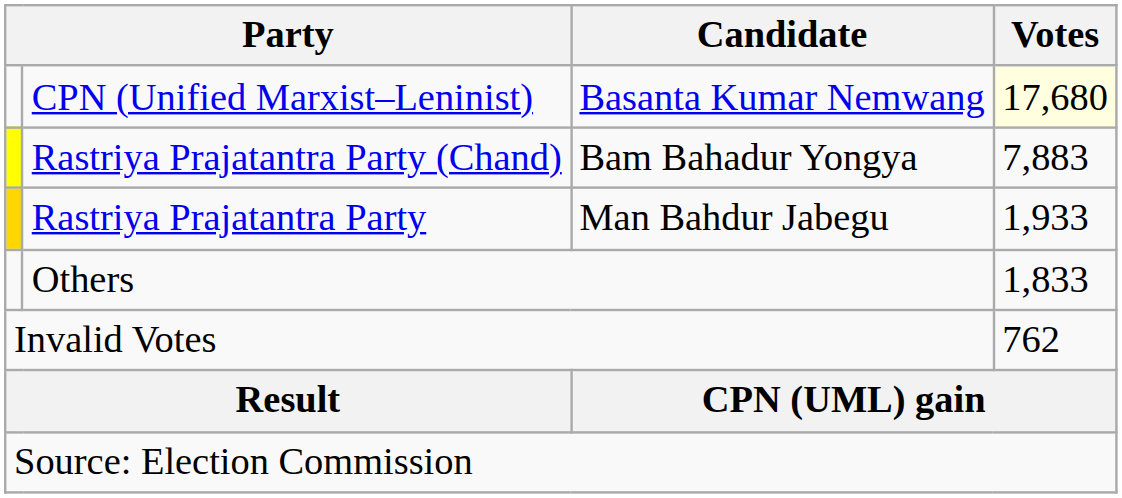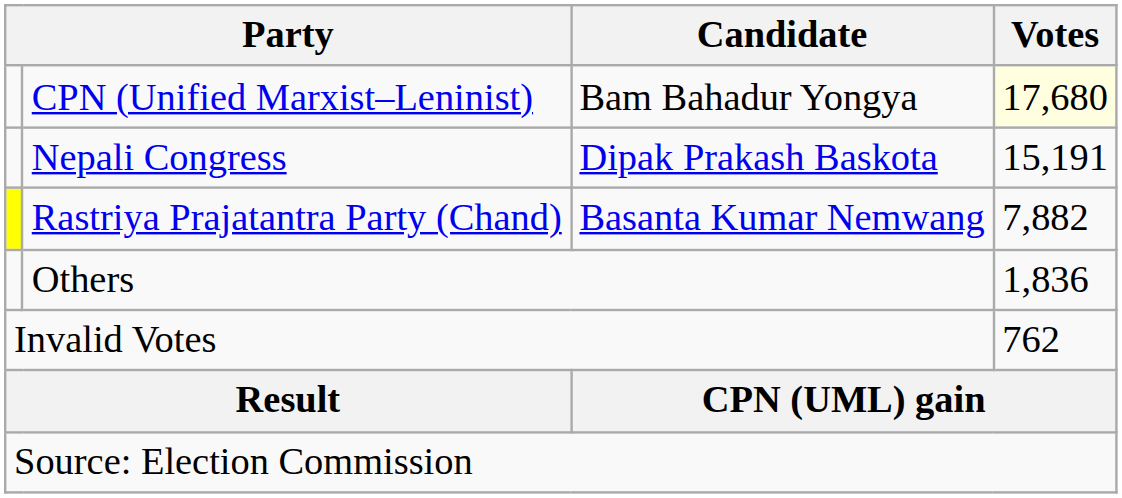CPN (Unified Marxist–Leninist) | Candidate: Basanta Kumar Nemwang -> Bam Bahadur Yongya
+ row: Nepali Congress | Dipak Prakash Baskota | 15,191
Rastriya Prajatantra Party (Chand) | Candidate: Bam Bahadur Yongya -> Basanta Kumar Nemwang
Rastriya Prajatantra Party (Chand) | Votes: 7,883 -> 7,882
- row: Rastriya Prajatantra Party | Man Bahdur Jabegu | 1,933
Others | Votes: 1,833 -> 1,836
